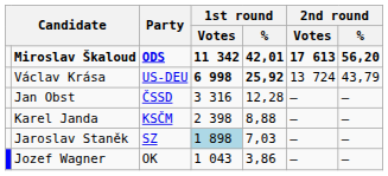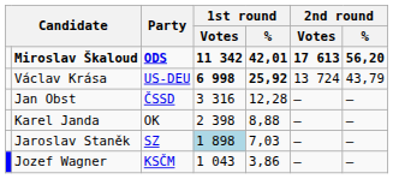Karel Janda | Party: KSČM -> OK
Jozef Wagner | Party: OK -> KSČM
